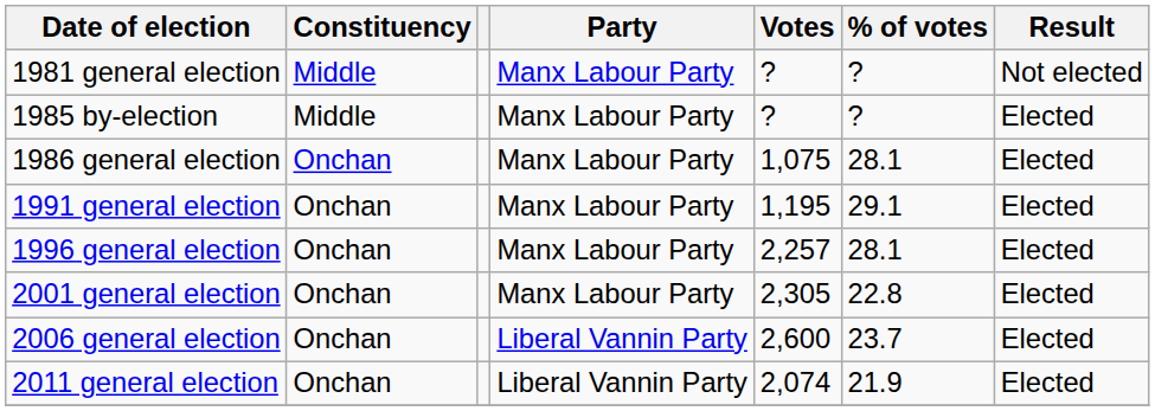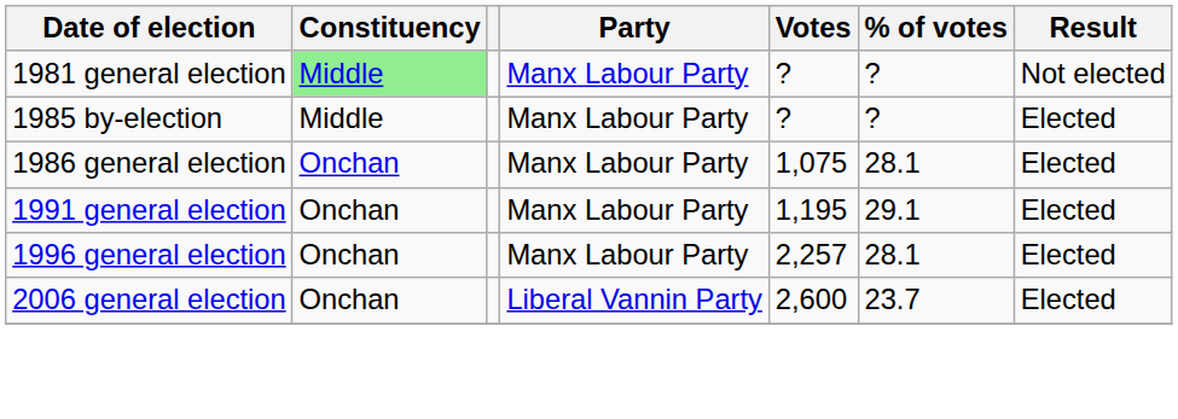1981 general election | Constituency: no background -> lightgreen background
- row: 2001 general election | Onchan | Manx Labour Party | 2,305 | 22.8 | Elected
- row: 2011 general election | Onchan | Liberal Vannin Party | 2,074 | 21.9 | Elected
